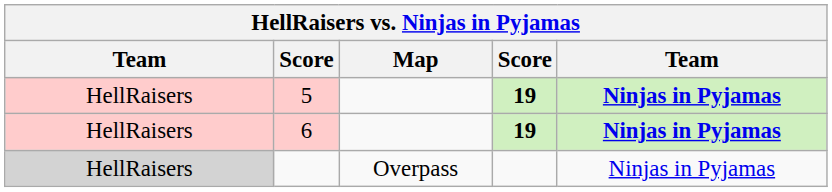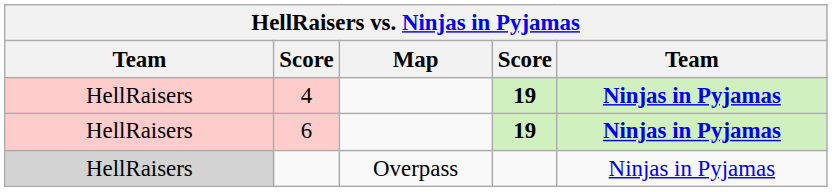row 3 | column 2: 5 -> 4
